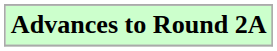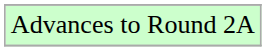row 1 | column 1: bold -> normal
